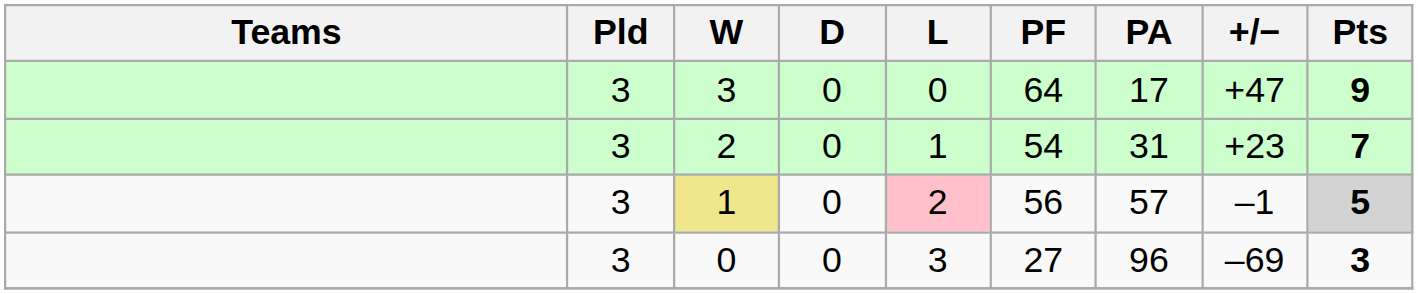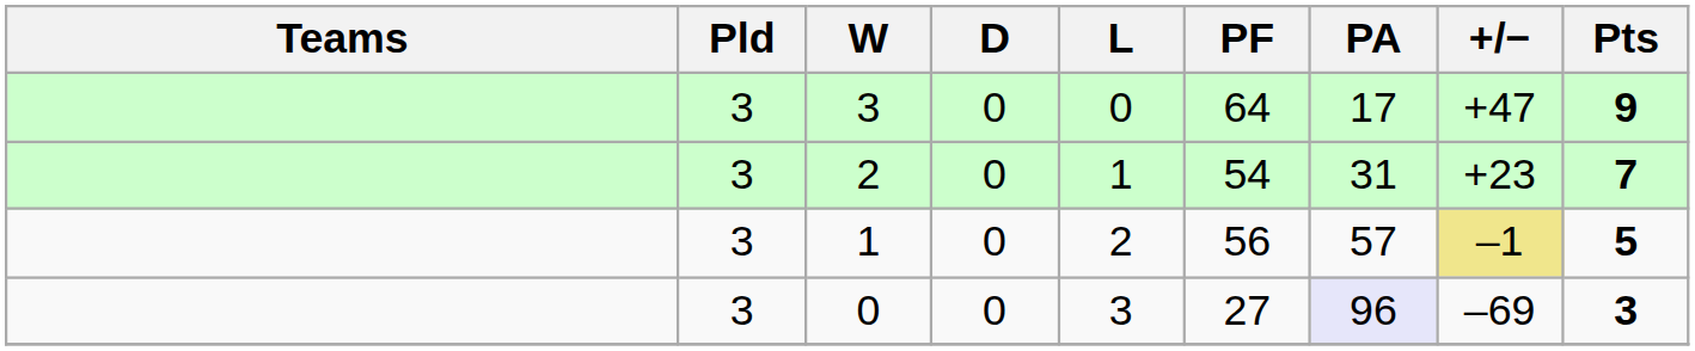row 4 | W: khaki background -> no background
row 4 | L: pink background -> no background
row 4 | +/−: no background -> khaki background
row 4 | Pts: lightgrey background -> no background
row 5 | PA: no background -> lavender background
